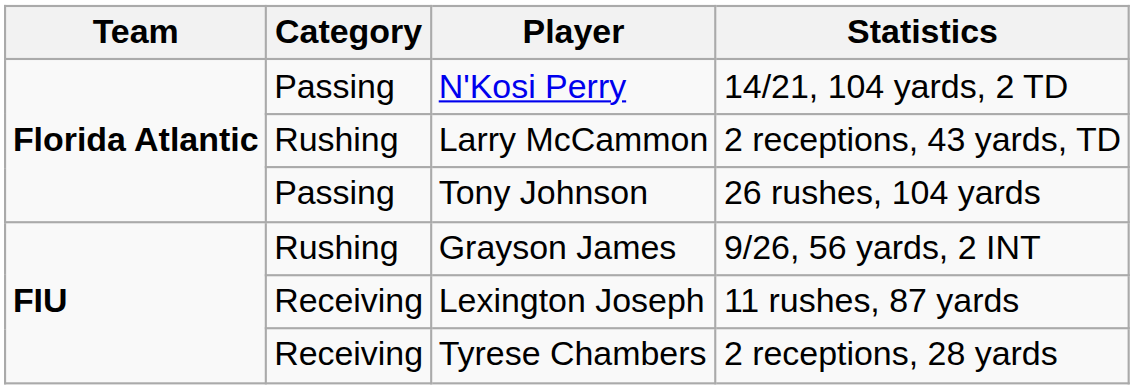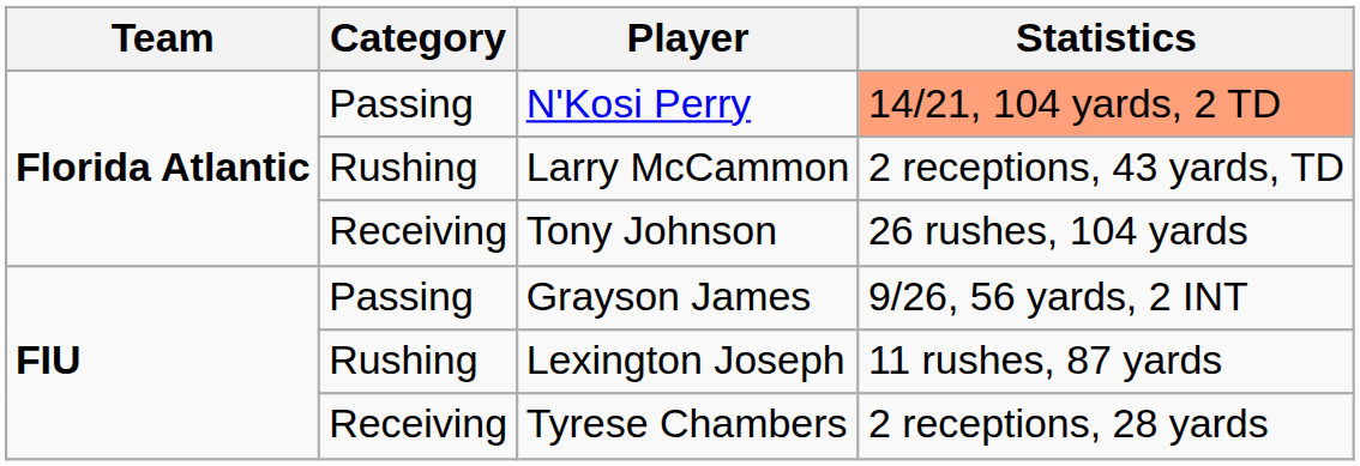N'Kosi Perry | Statistics: no background -> lightsalmon background
Tony Johnson | Category: Passing -> Receiving
Grayson James | Category: Rushing -> Passing
Lexington Joseph | Category: Receiving -> Rushing
